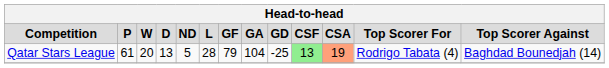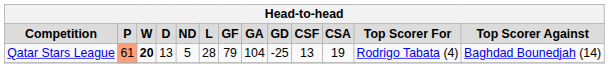Qatar Stars League | P: no background -> lightsalmon background
Qatar Stars League | W: normal -> bold
Qatar Stars League | CSF: lightgreen background -> no background
Qatar Stars League | CSA: lightsalmon background -> no background
